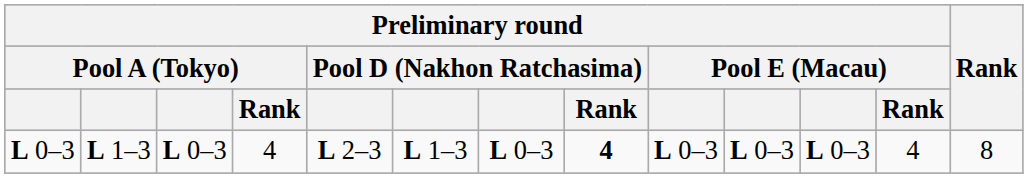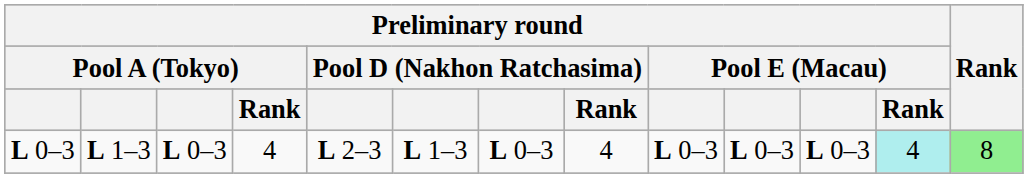row 4 | Preliminary round / Pool D (Nakhon Ratchasima) / Rank: bold -> normal
row 4 | Preliminary round / Pool E (Macau) / Rank: no background -> paleturquoise background
row 4 | Rank: no background -> lightgreen background
